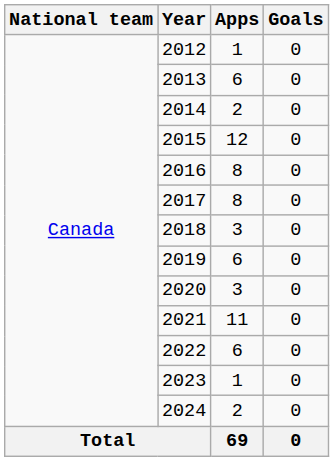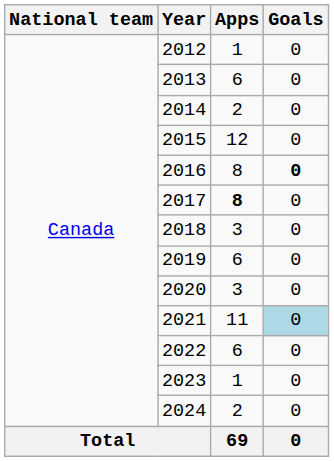2016 | Goals: normal -> bold
2017 | Apps: normal -> bold
2021 | Goals: no background -> lightblue background
